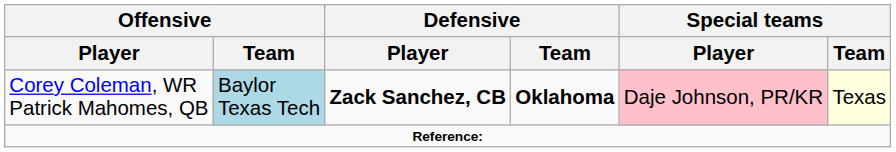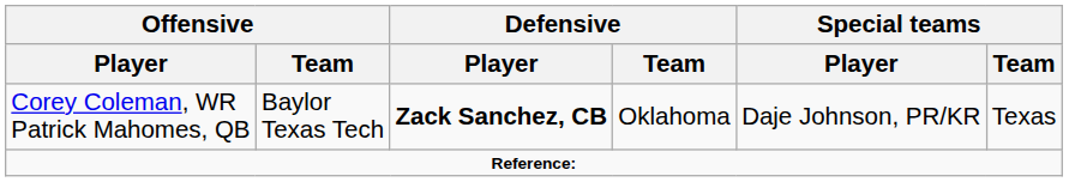Corey Coleman, WR Patrick Mahomes, QB | Offensive / Team: lightblue background -> no background
Corey Coleman, WR Patrick Mahomes, QB | Defensive / Team: bold -> normal
Corey Coleman, WR Patrick Mahomes, QB | Special teams / Player: pink background -> no background
Corey Coleman, WR Patrick Mahomes, QB | Special teams / Team: lightyellow background -> no background
